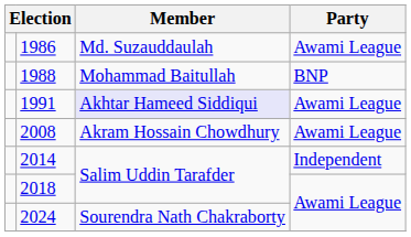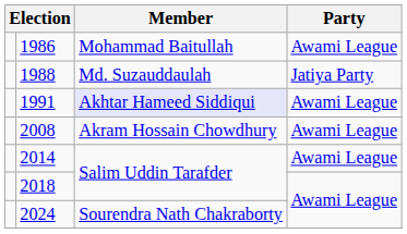1986 | Member: Md. Suzauddaulah -> Mohammad Baitullah
1988 | Member: Mohammad Baitullah -> Md. Suzauddaulah
1988 | Party: BNP -> Jatiya Party
2014 | Party: Independent -> Awami League
